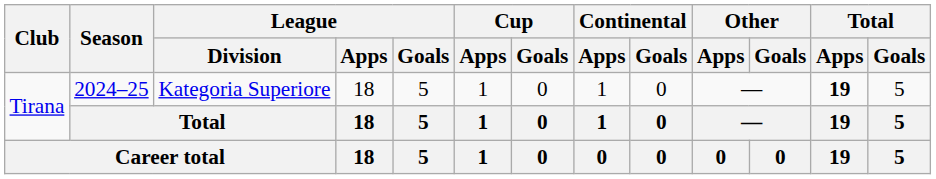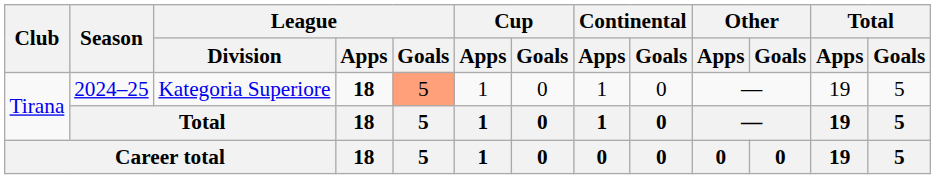Tirana / Kategoria Superiore | League / Apps: normal -> bold
Tirana / Kategoria Superiore | League / Goals: no background -> lightsalmon background
Tirana / Kategoria Superiore | Total / Apps: bold -> normal
